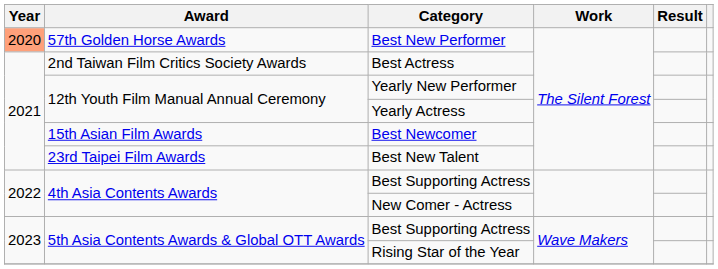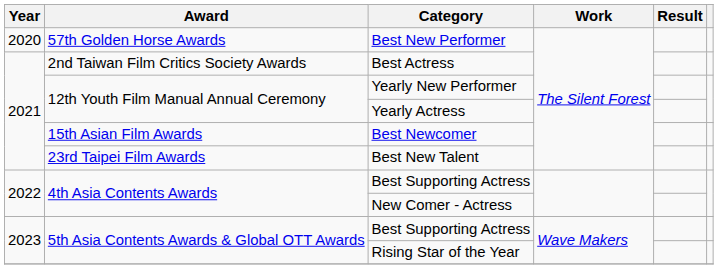Best New Performer | Year: lightsalmon background -> no background
